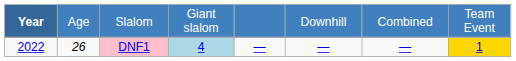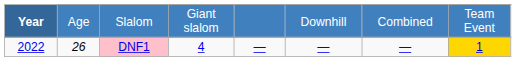2022 | column 4: lightblue background -> no background
